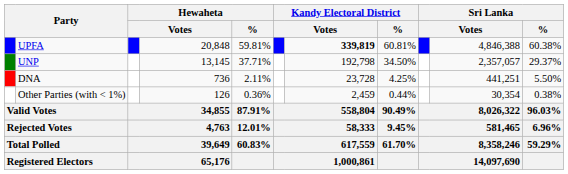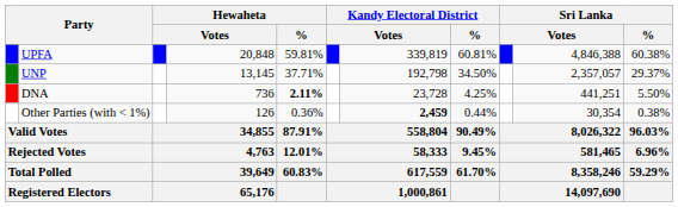UPFA | column 7: bold -> normal
DNA | Hewaheta / %: normal -> bold
Other Parties (with < 1%) | column 7: normal -> bold
